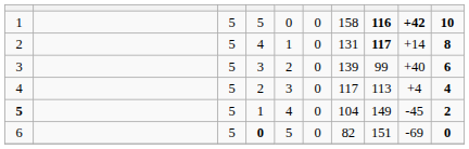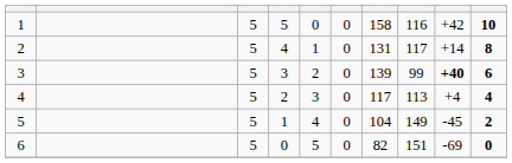row 2 | column 8: bold -> normal
row 2 | column 9: bold -> normal
row 3 | column 8: bold -> normal
row 4 | column 9: normal -> bold
row 6 | column 1: bold -> normal
row 7 | column 4: bold -> normal
